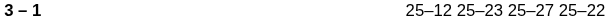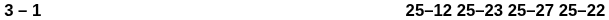row 1 | column 2: normal -> bold
